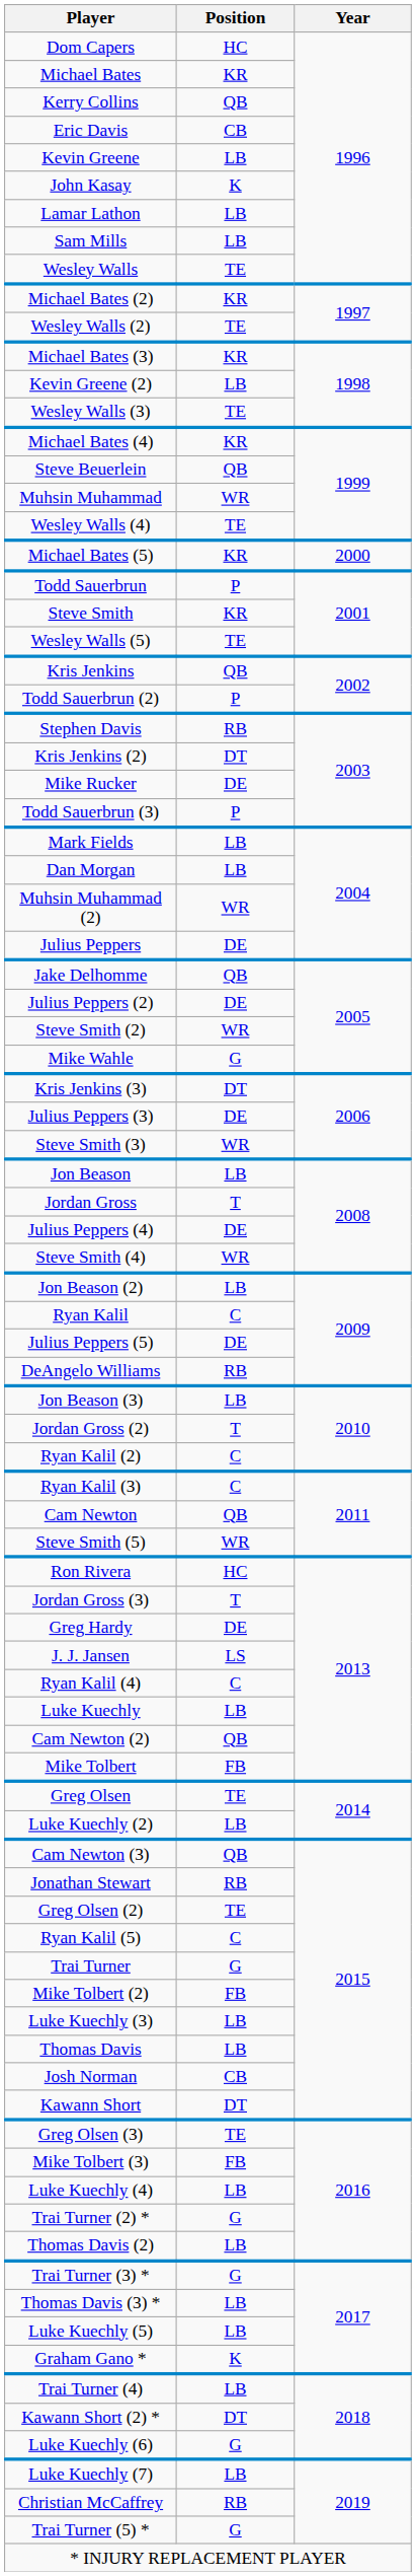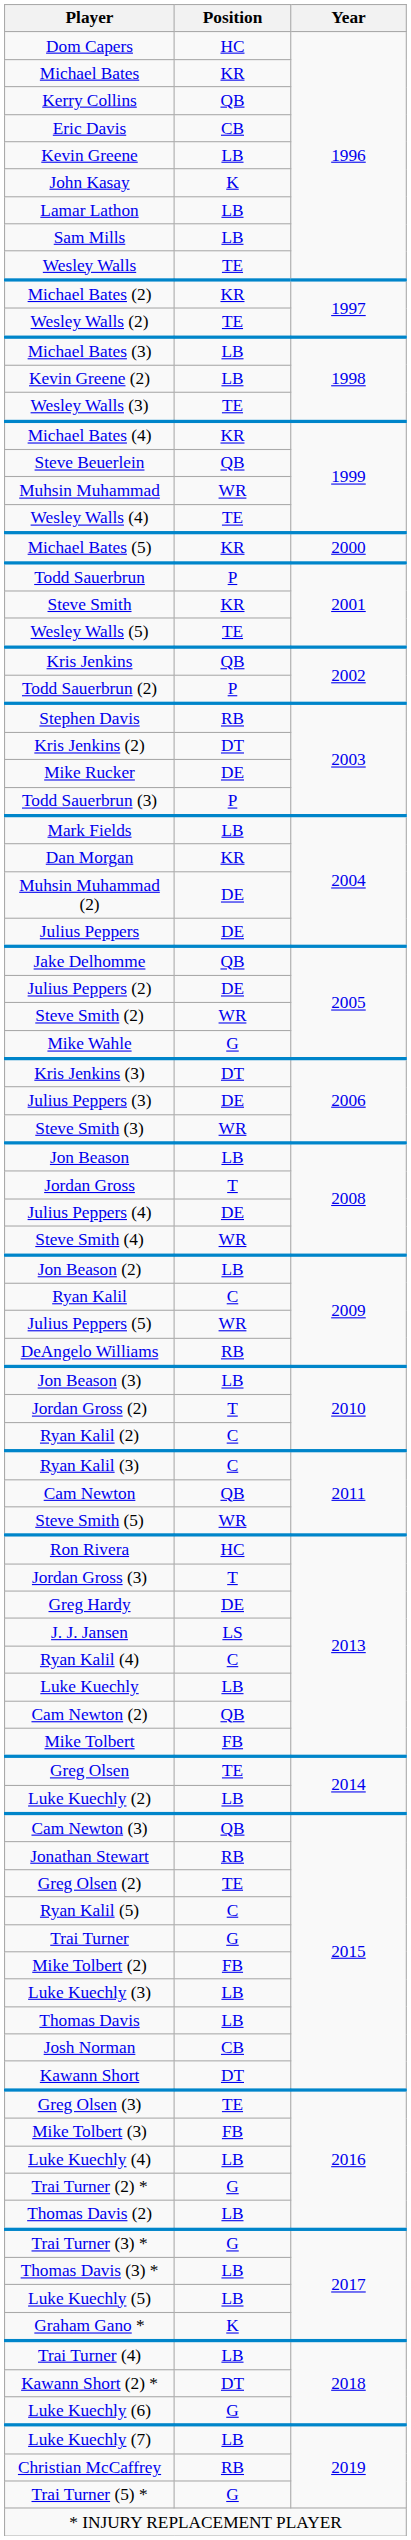Michael Bates (3) | Position: KR -> LB
Dan Morgan | Position: LB -> KR
Muhsin Muhammad (2) | Position: WR -> DE
Julius Peppers (5) | Position: DE -> WR
